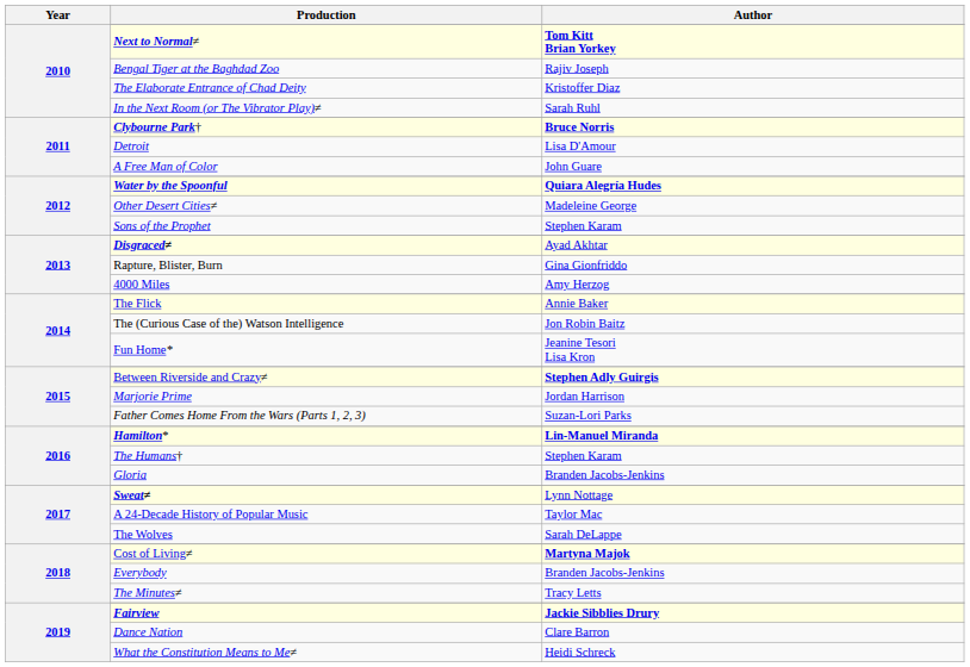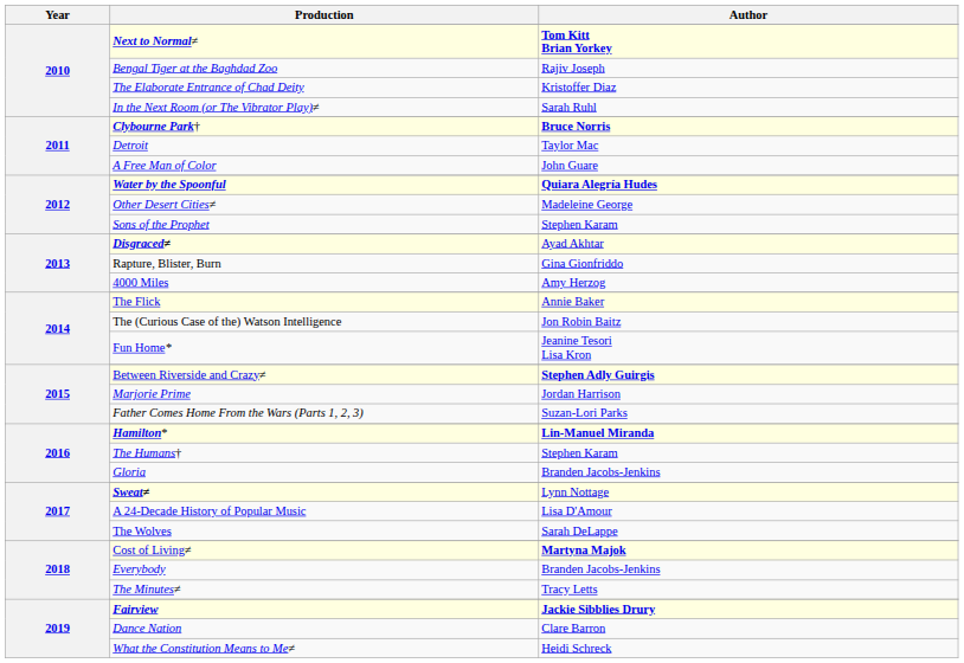Detroit | Author: Lisa D'Amour -> Taylor Mac
A 24-Decade History of Popular Music | Author: Taylor Mac -> Lisa D'Amour
